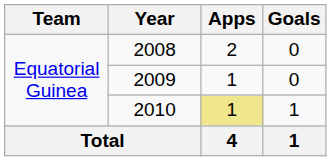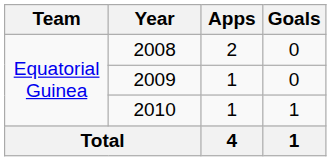2010 | Apps: khaki background -> no background
